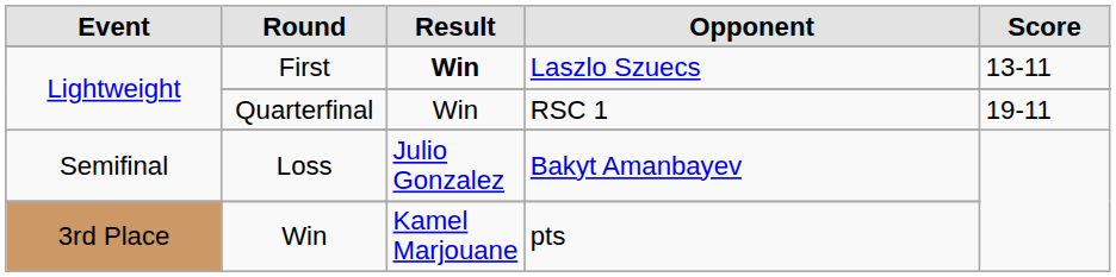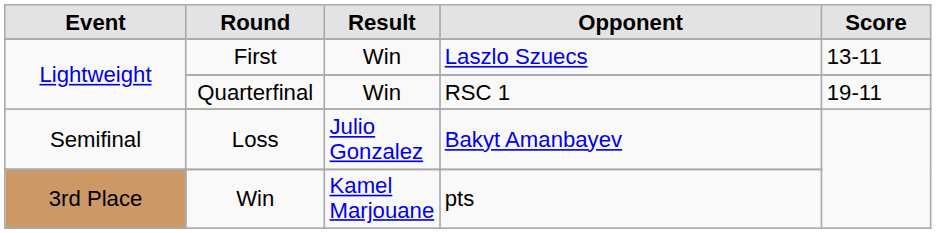First | Result: bold -> normal
